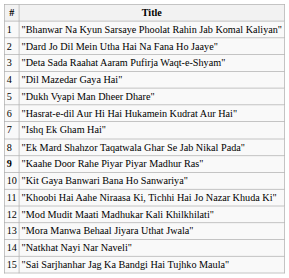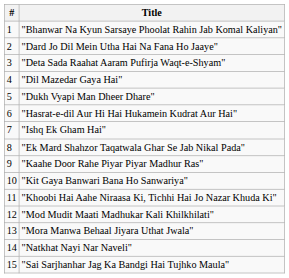"Kaahe Door Rahe Piyar Piyar Madhur Ras" | #: bold -> normal
